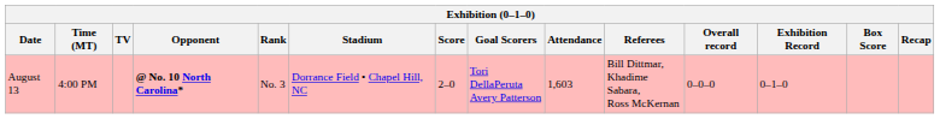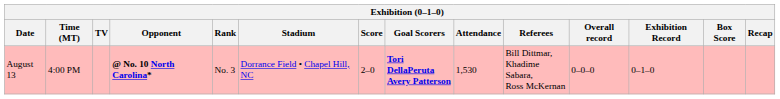August 13 | Goal Scorers: normal -> bold
August 13 | Attendance: 1,603 -> 1,530
